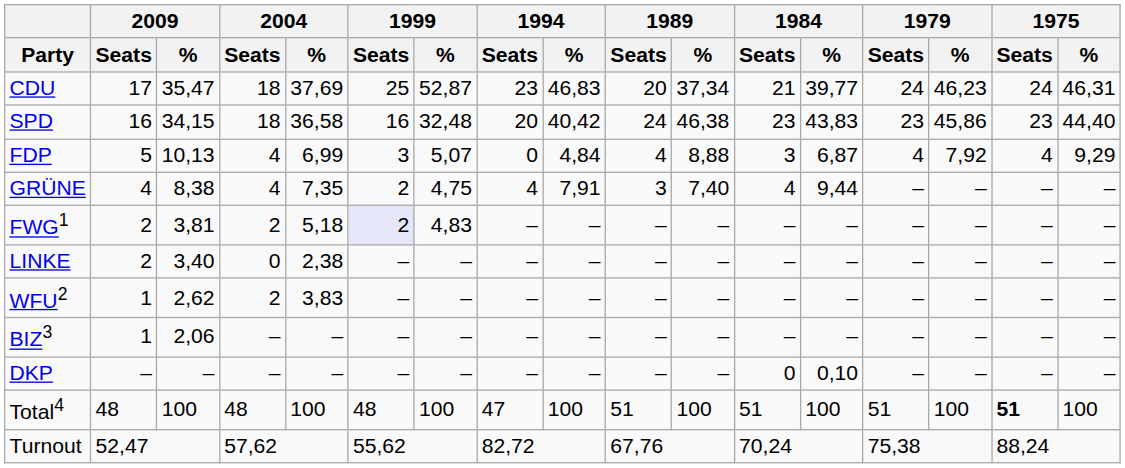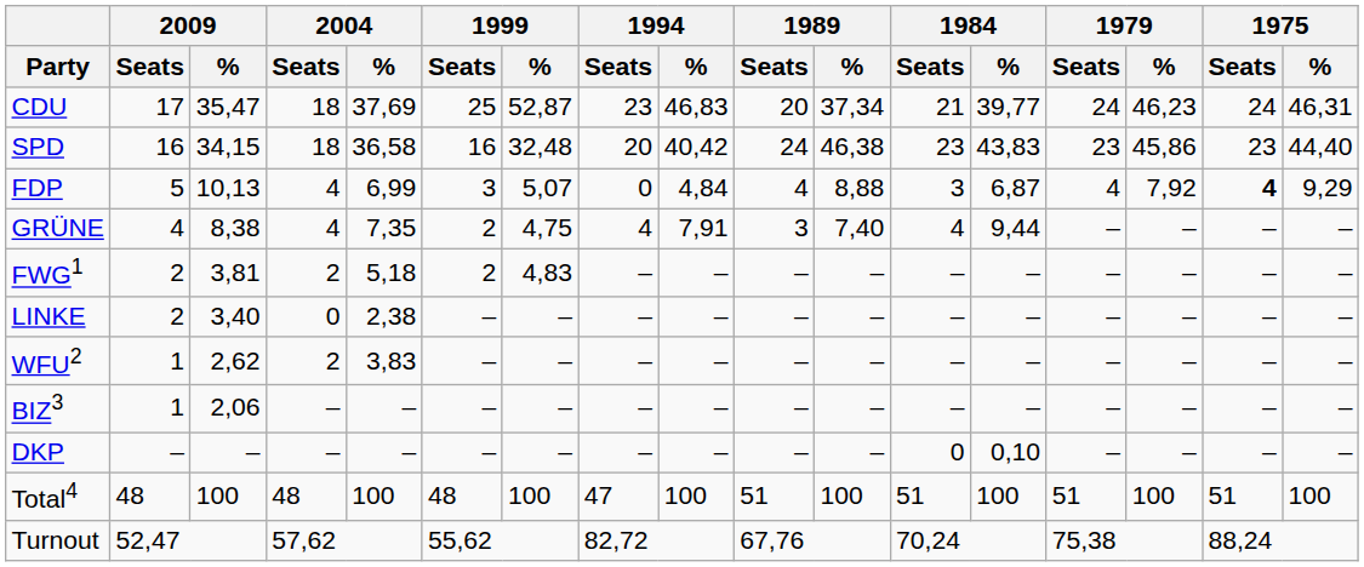FDP | 1975 / Seats: normal -> bold
FWG1 | 1999 / Seats: lavender background -> no background
Total4 | 1975 / Seats: bold -> normal
